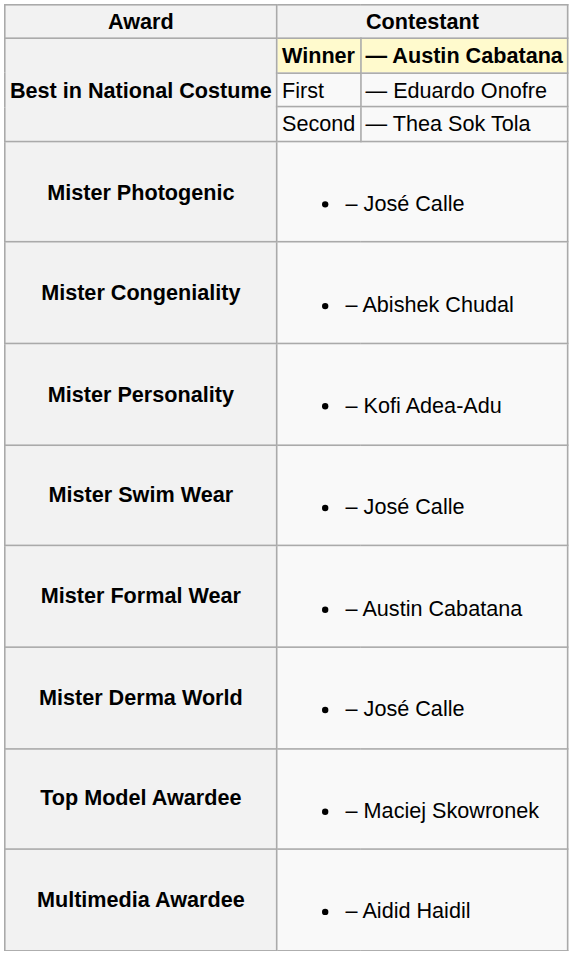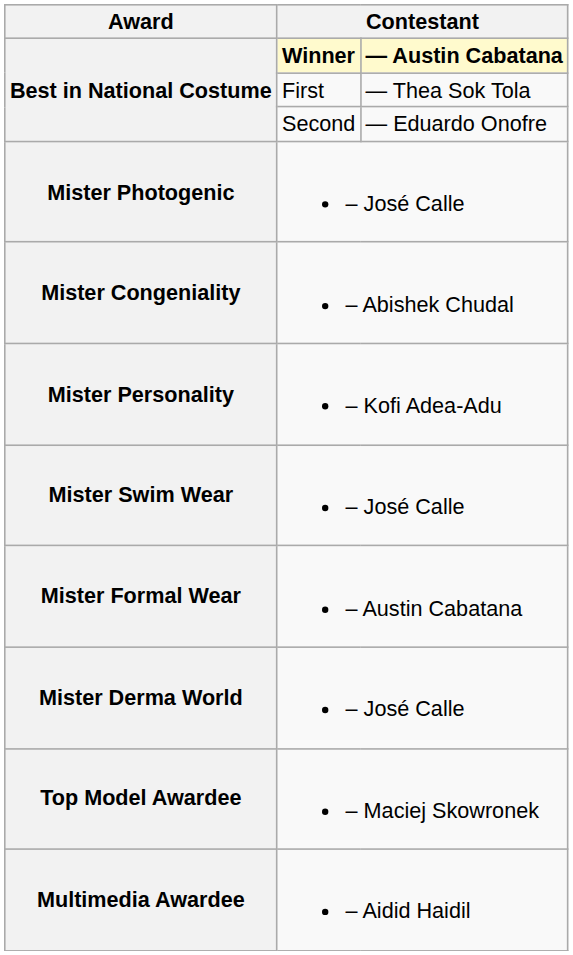Best in National Costume / First | column 3: — Eduardo Onofre -> — Thea Sok Tola
Best in National Costume / Second | column 3: — Thea Sok Tola -> — Eduardo Onofre
